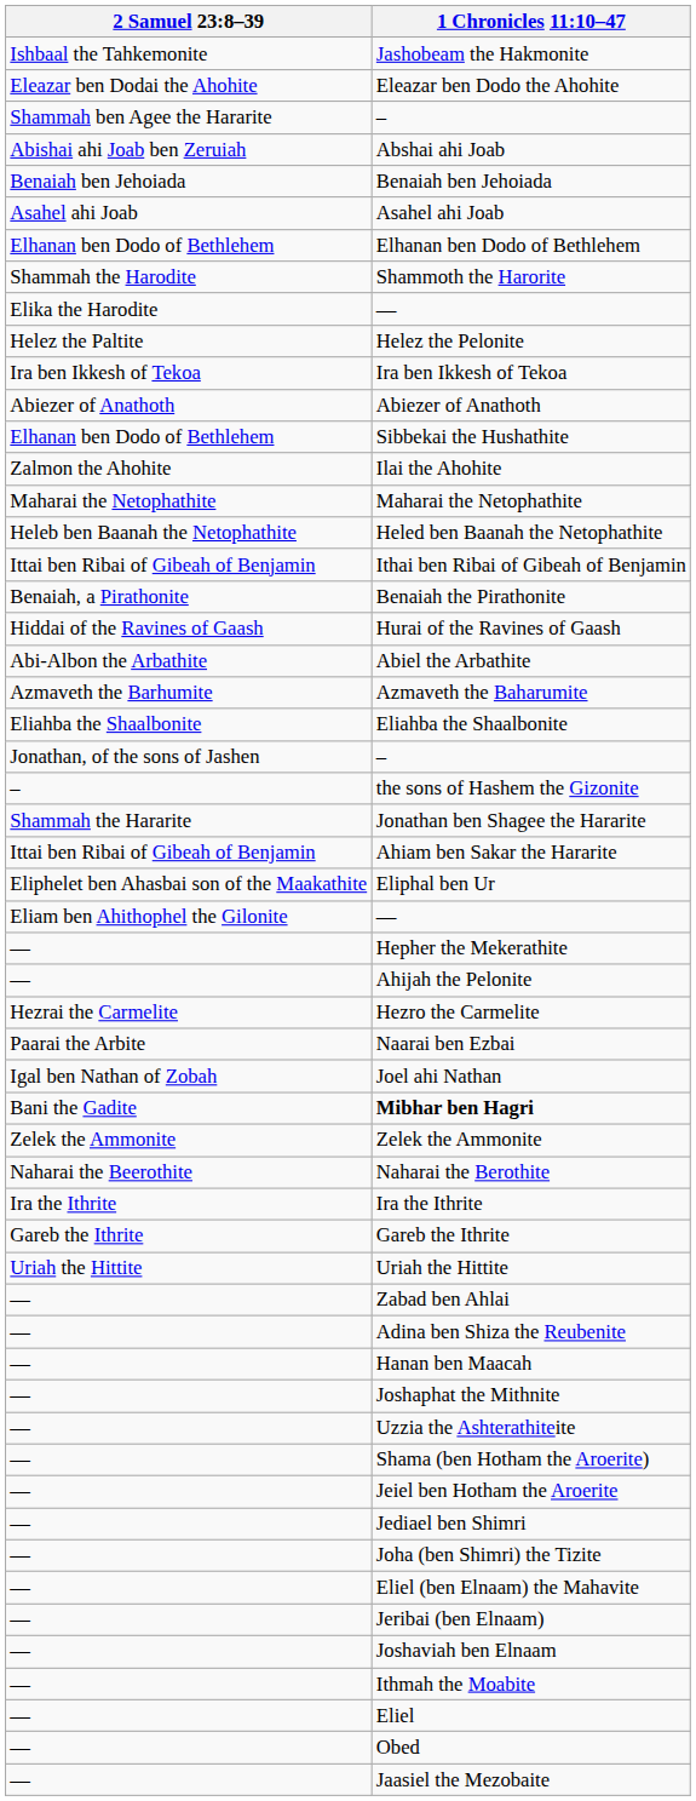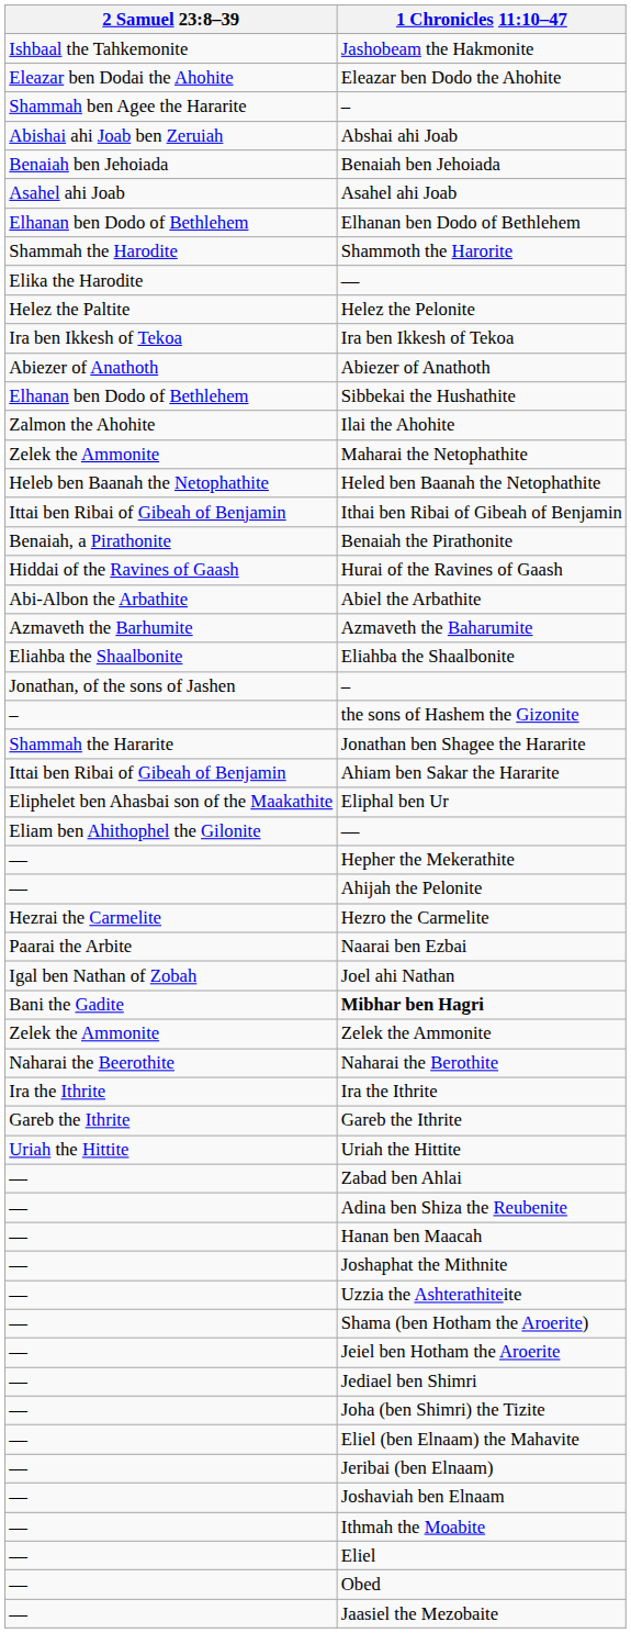row 16 | 2 Samuel 23:8–39: Maharai the Netophathite -> Zelek the Ammonite
